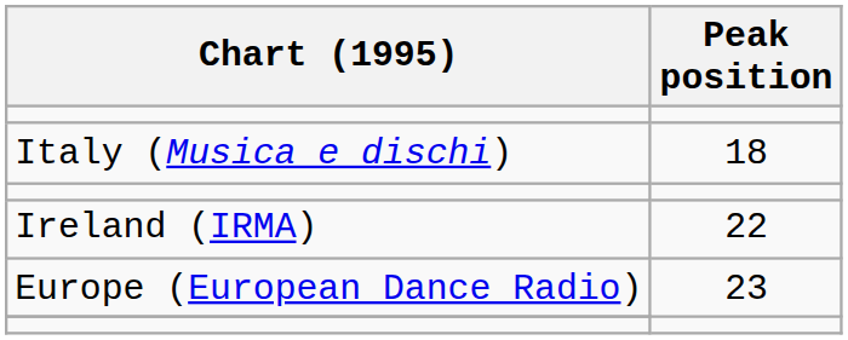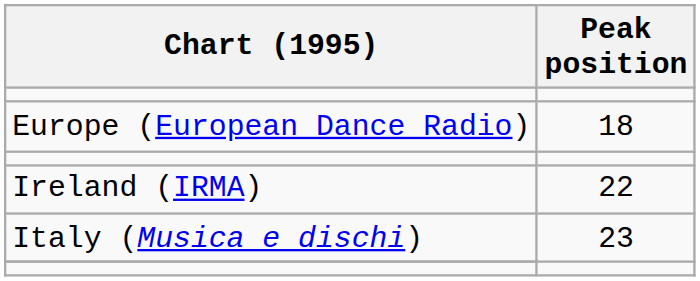row 3 | Chart (1995): Italy (Musica e dischi) -> Europe (European Dance Radio)
row 6 | Chart (1995): Europe (European Dance Radio) -> Italy (Musica e dischi)
